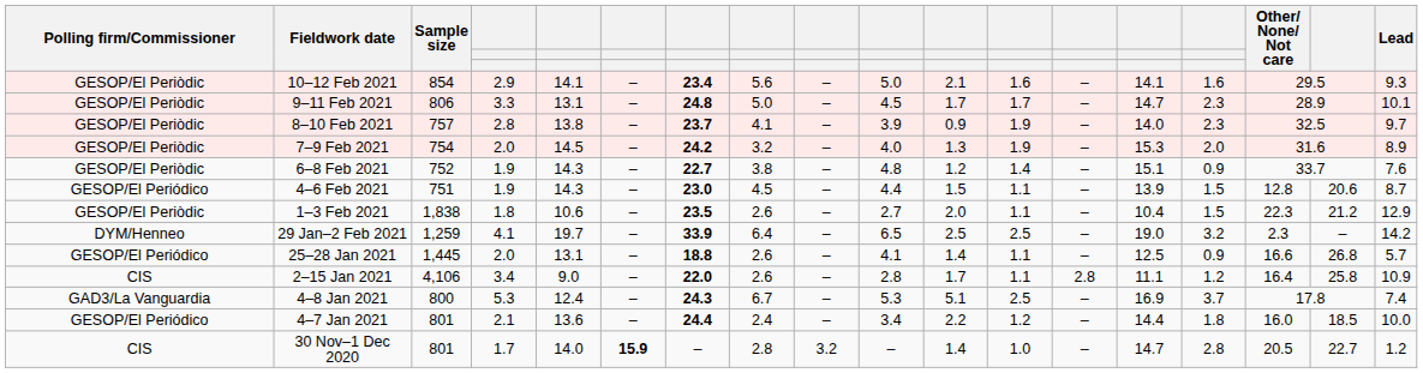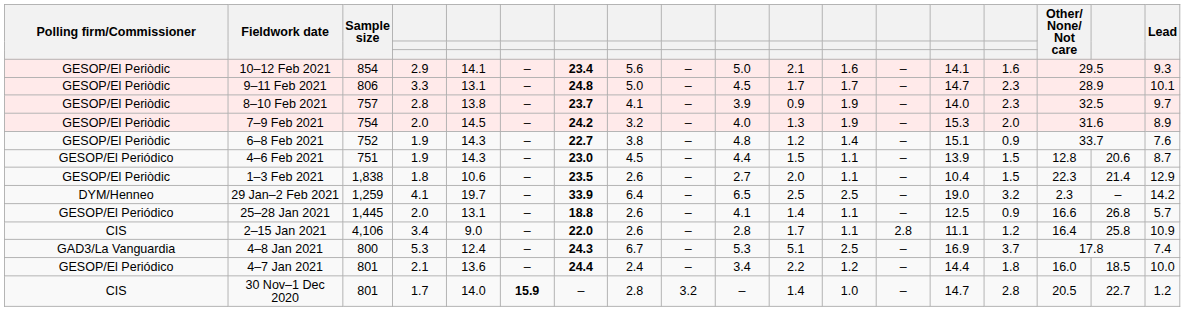1–3 Feb 2021 | column 17: 21.2 -> 21.4
